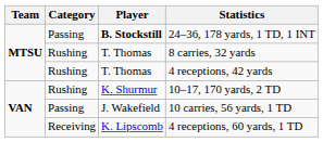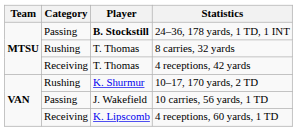4 receptions, 42 yards | Category: Rushing -> Receiving
